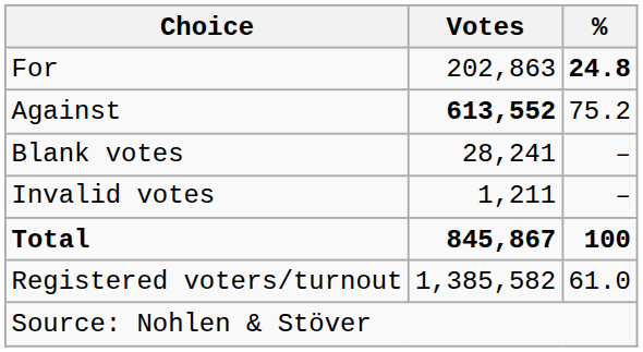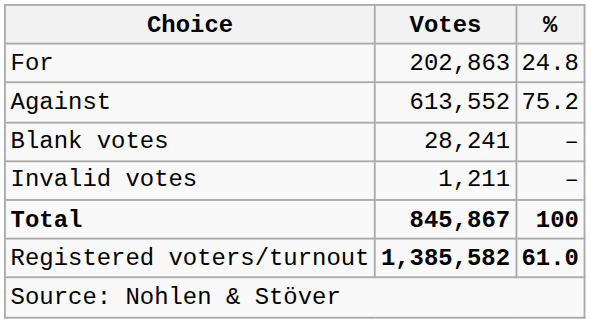For | %: bold -> normal
Against | Votes: bold -> normal
Registered voters/turnout | Votes: normal -> bold
Registered voters/turnout | %: normal -> bold
